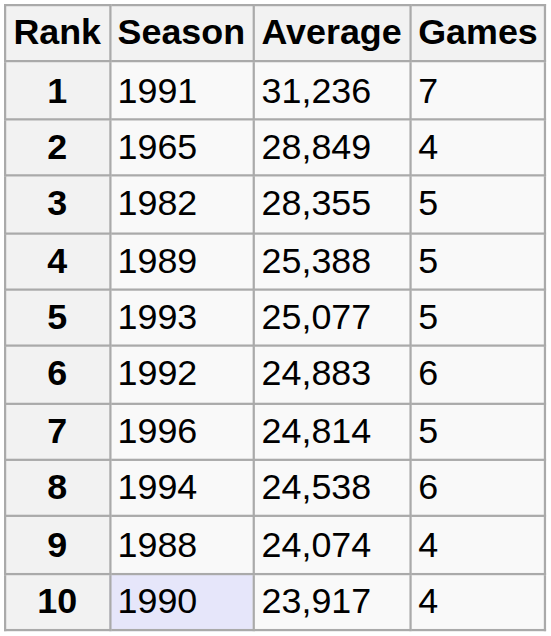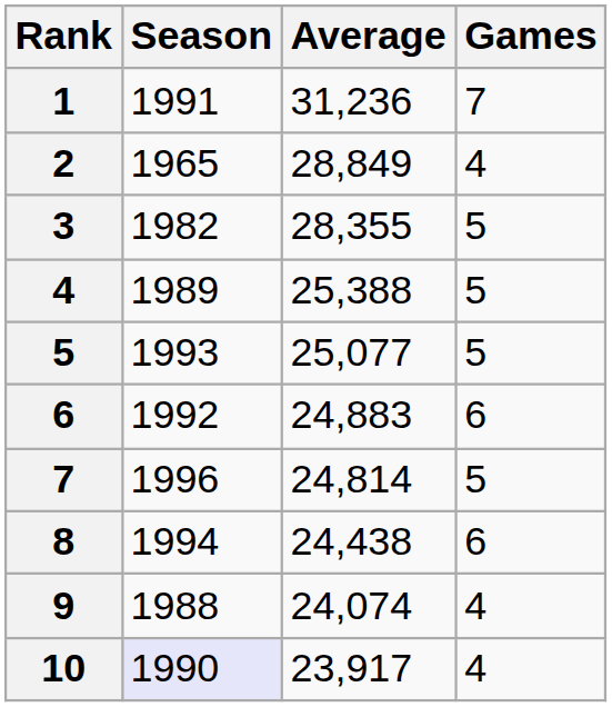8 | Average: 24,538 -> 24,438
